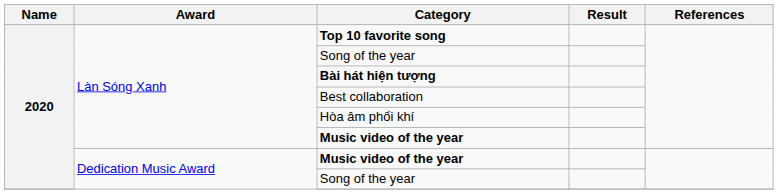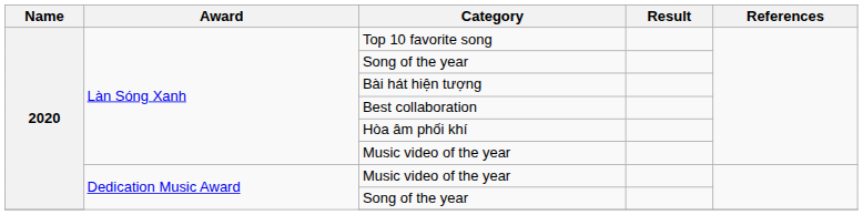Top 10 favorite song | Category: bold -> normal
Bài hát hiện tượng | Category: bold -> normal
Làn Sóng Xanh / Music video of the year | Category: bold -> normal
Dedication Music Award / Music video of the year | Category: bold -> normal
